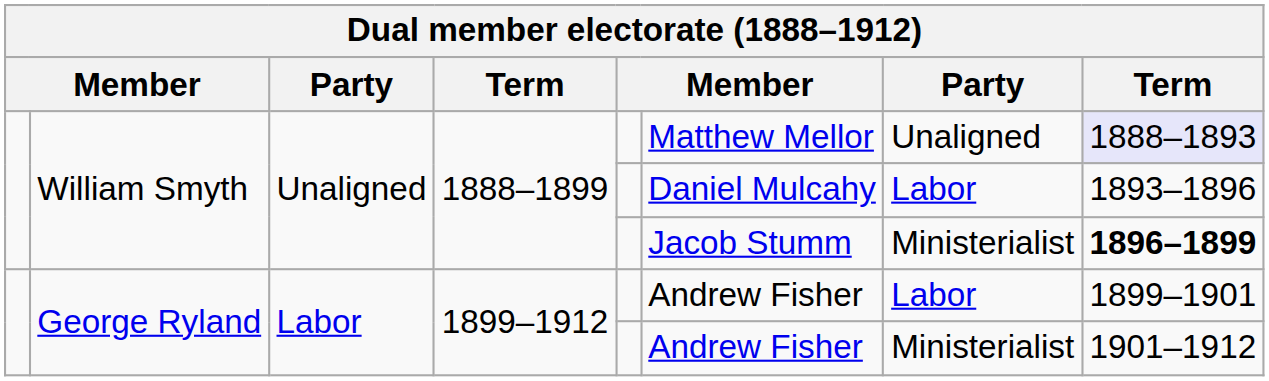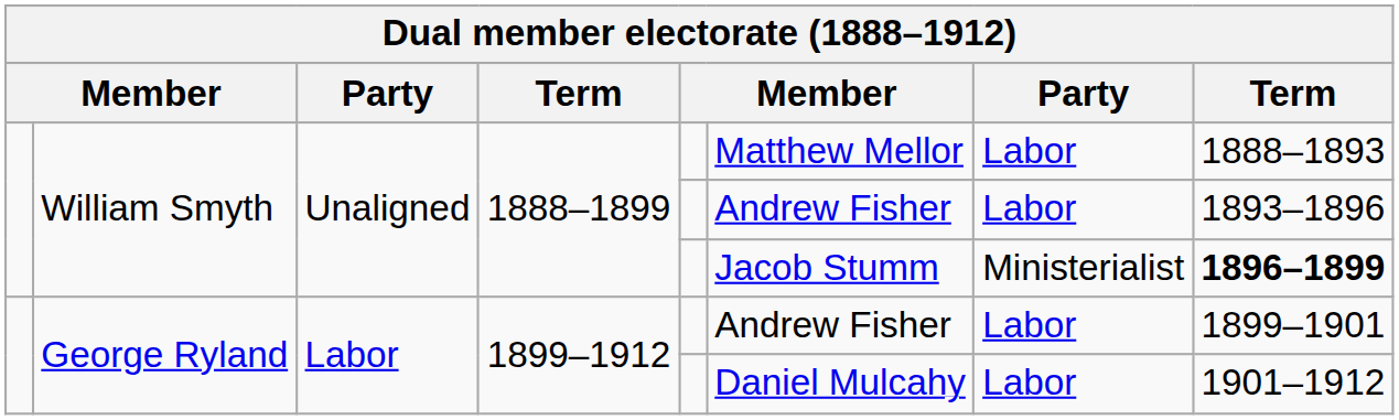row 3 | column 7: Unaligned -> Labor
row 3 | column 8: lavender background -> no background
row 4 | column 6: Daniel Mulcahy -> Andrew Fisher
row 7 | column 6: Andrew Fisher -> Daniel Mulcahy
row 7 | column 7: Ministerialist -> Labor
